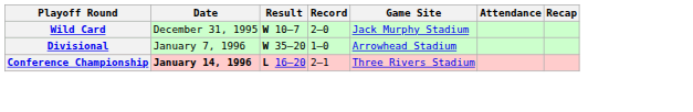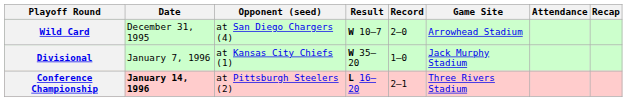+ column: Opponent (seed) | at San Diego Chargers (4) | at Kansas City Chiefs (1) | at Pittsburgh Steelers (2)
Wild Card | Game Site: Jack Murphy Stadium -> Arrowhead Stadium
Divisional | Game Site: Arrowhead Stadium -> Jack Murphy Stadium
